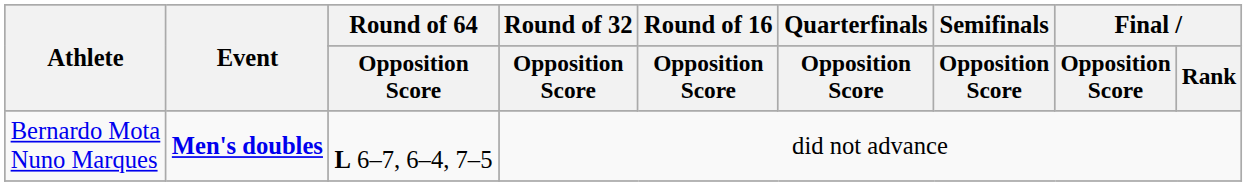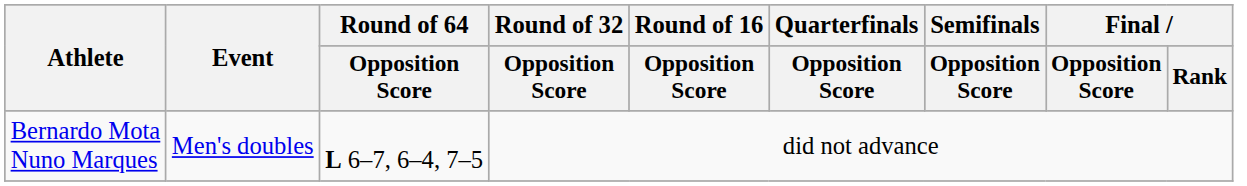Bernardo Mota Nuno Marques | Event: bold -> normal
